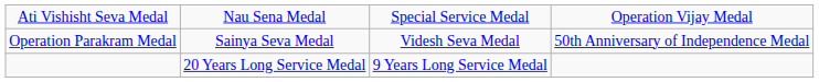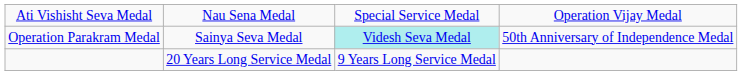Operation Parakram Medal | column 3: no background -> paleturquoise background
